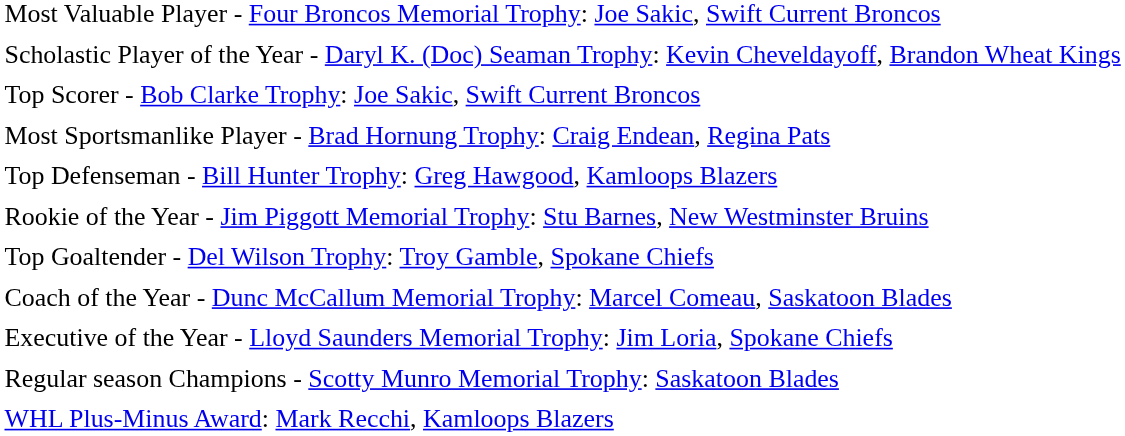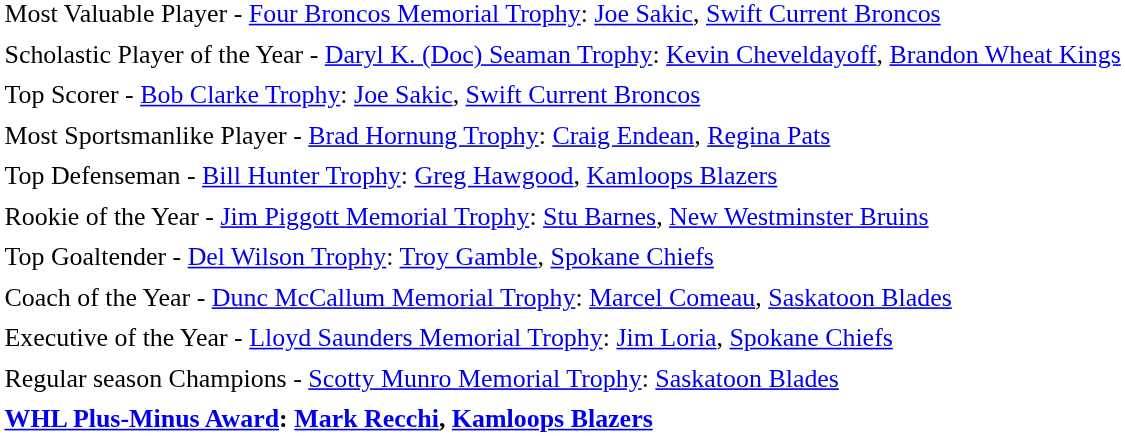row 11 | column 1: normal -> bold
